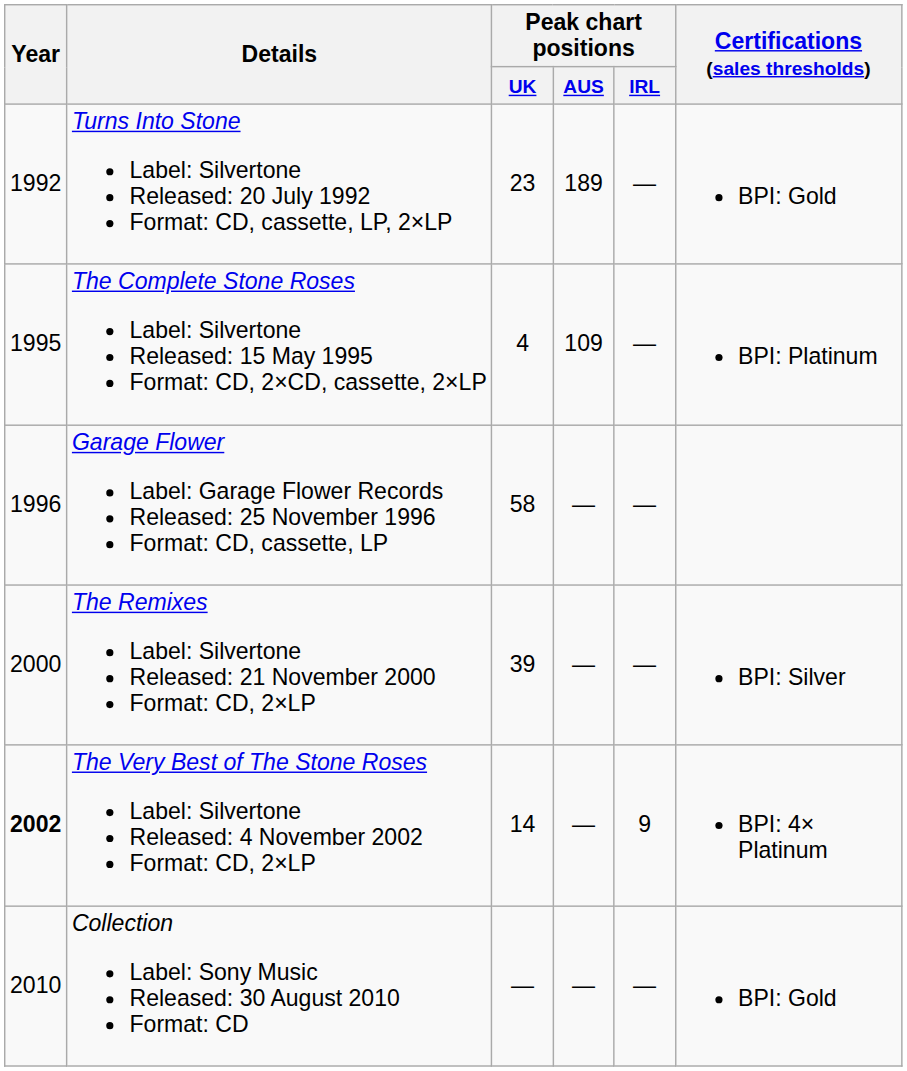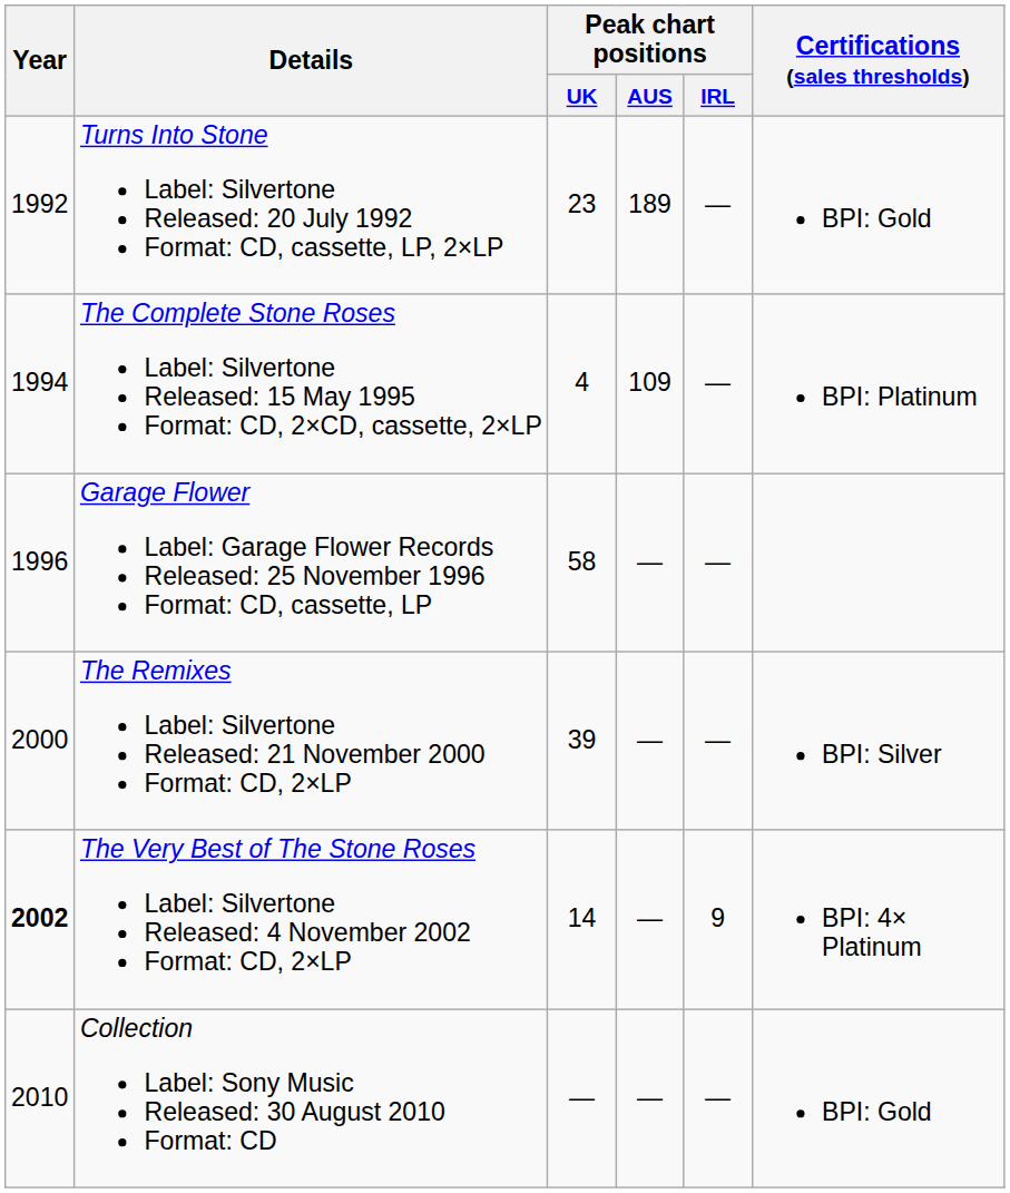row 4 | Year: 1995 -> 1994
